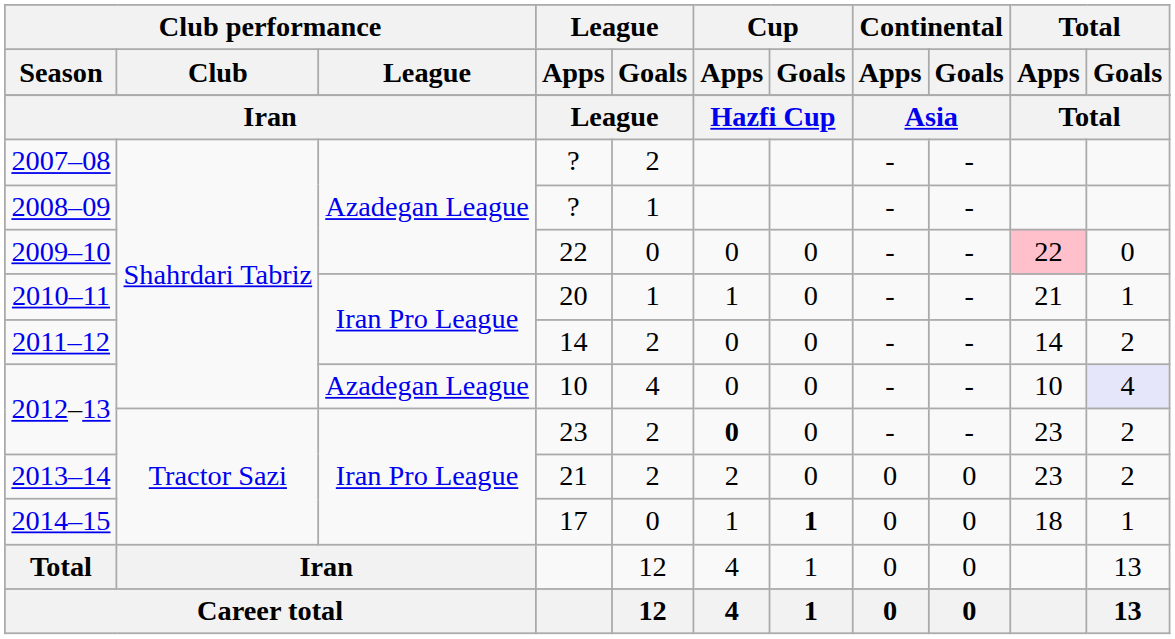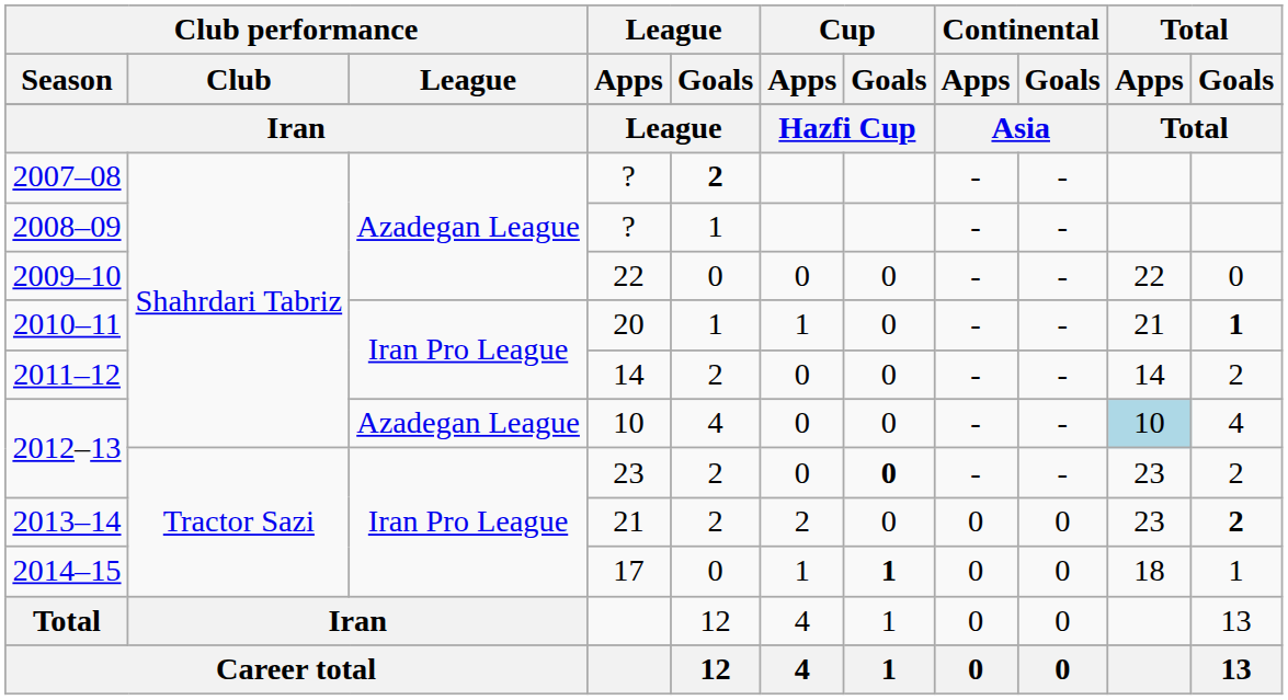2007–08 | League / Goals: normal -> bold
2009–10 | Total / Apps: pink background -> no background
2010–11 | Total / Goals: normal -> bold
2012–13 / 10 | Total / Apps: no background -> lightblue background
2012–13 / 10 | Total / Goals: lavender background -> no background
2012–13 / 23 | Cup / Apps: bold -> normal
2012–13 / 23 | Cup / Goals: normal -> bold
2013–14 | Total / Goals: normal -> bold
